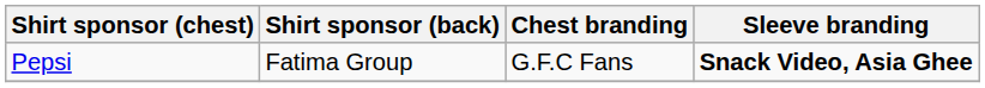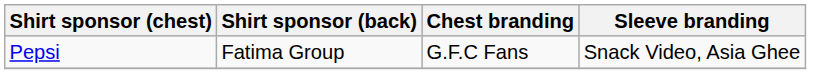Pepsi | Sleeve branding: bold -> normal
